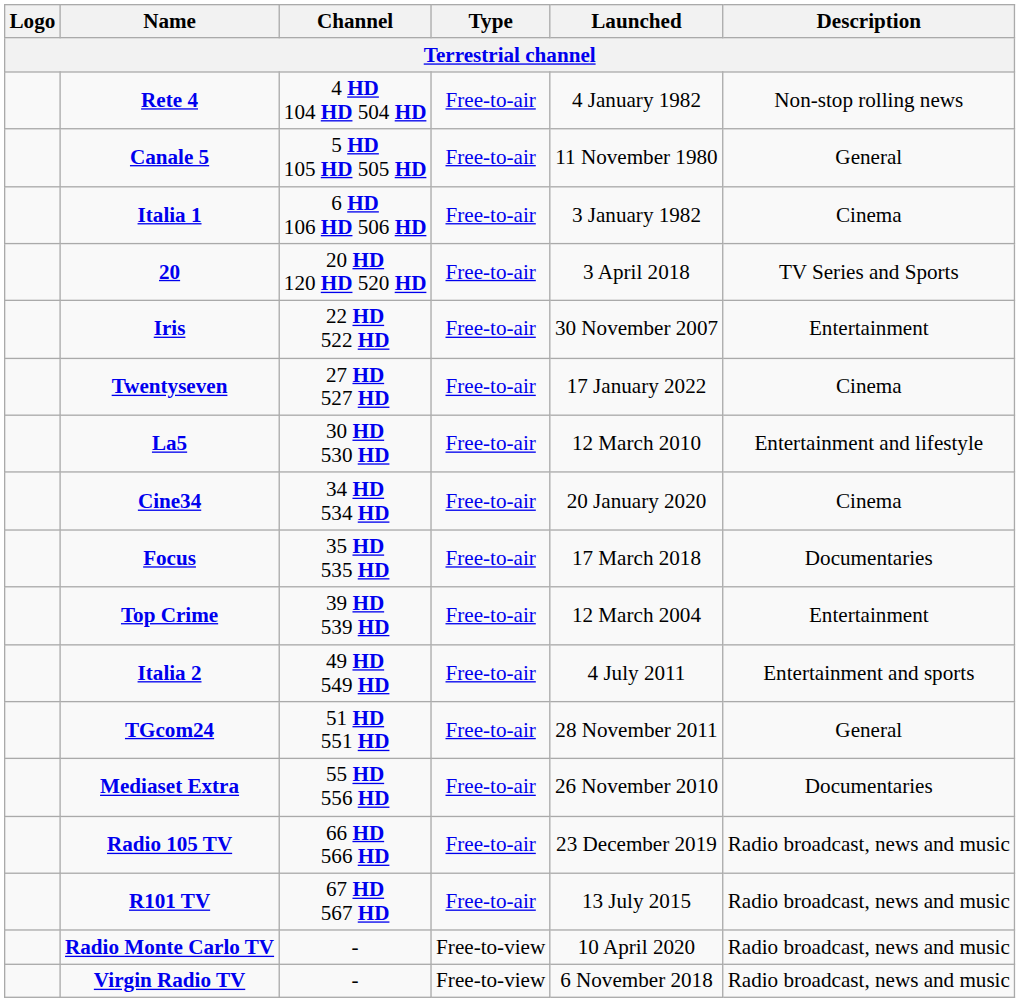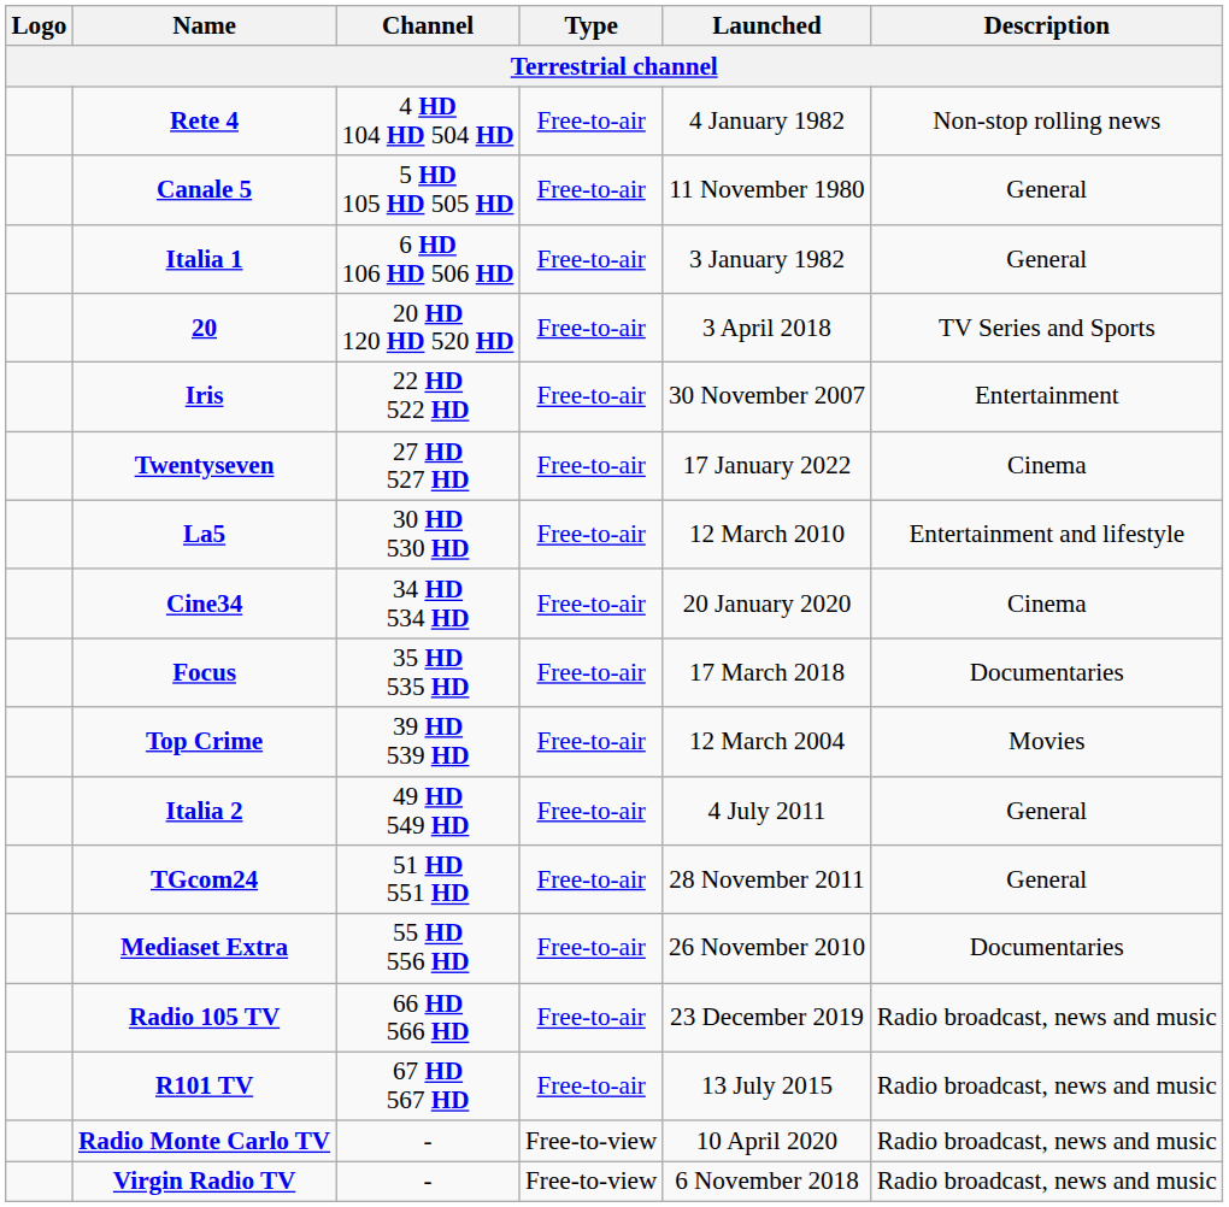Italia 1 | Description: Cinema -> General
Top Crime | Description: Entertainment -> Movies
Italia 2 | Description: Entertainment and sports -> General
